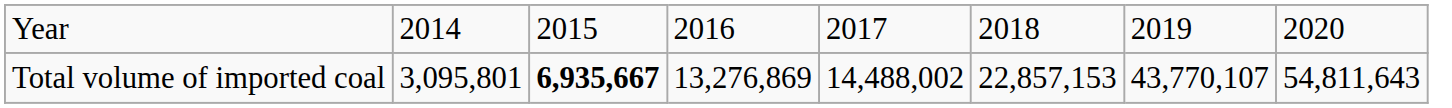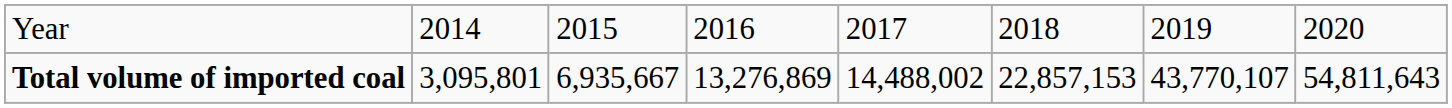row 2 | column 1: normal -> bold
row 2 | column 3: bold -> normal
